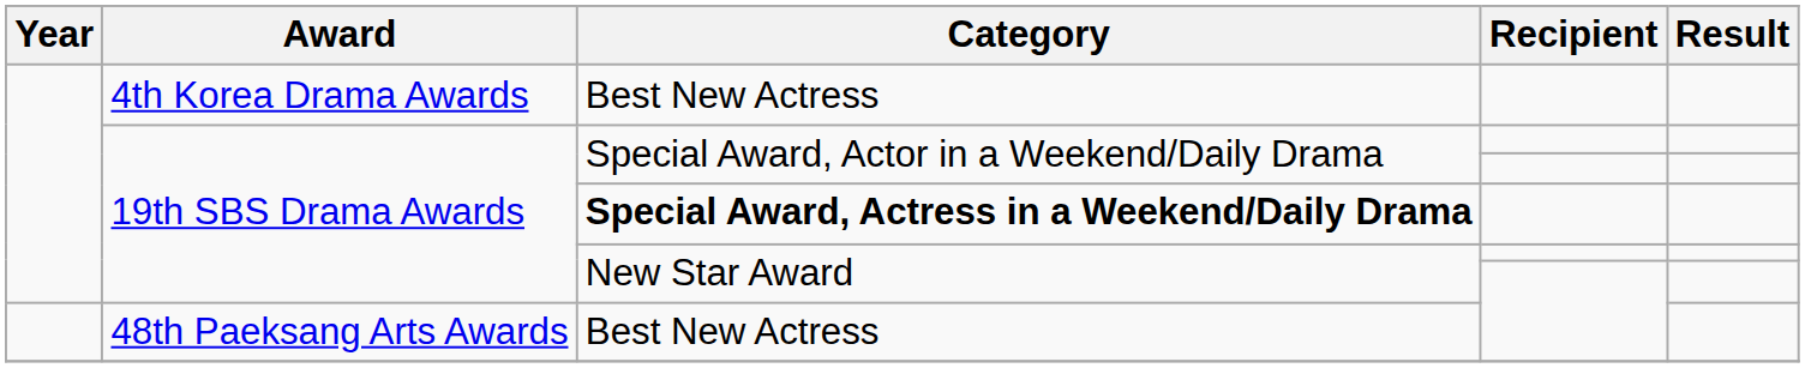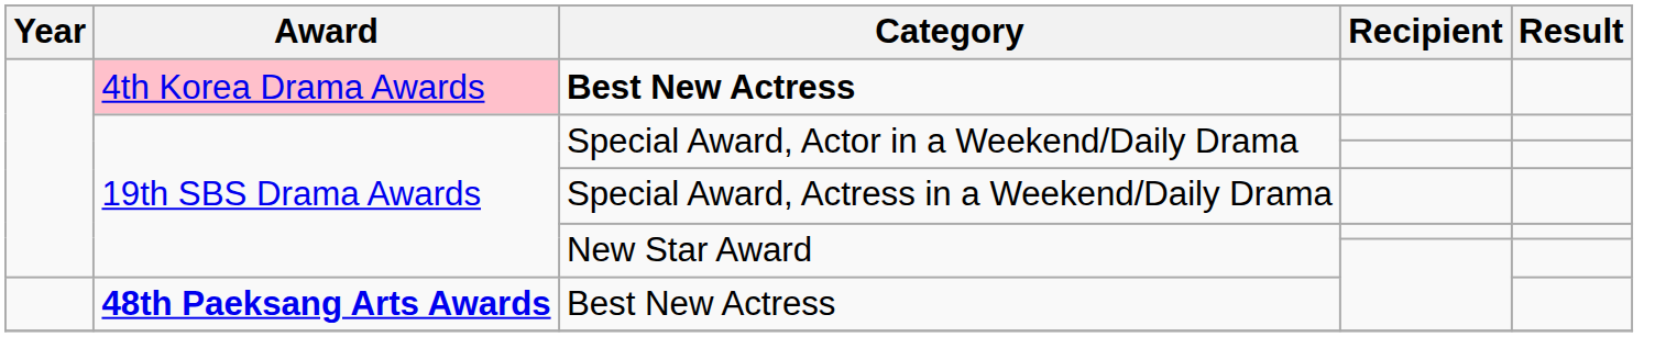4th Korea Drama Awards / Best New Actress | Award: no background -> pink background
4th Korea Drama Awards / Best New Actress | Category: normal -> bold
Special Award, Actress in a Weekend/Daily Drama | Category: bold -> normal
48th Paeksang Arts Awards / Best New Actress | Award: normal -> bold
